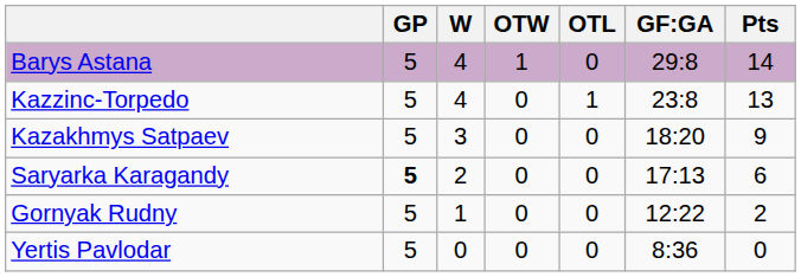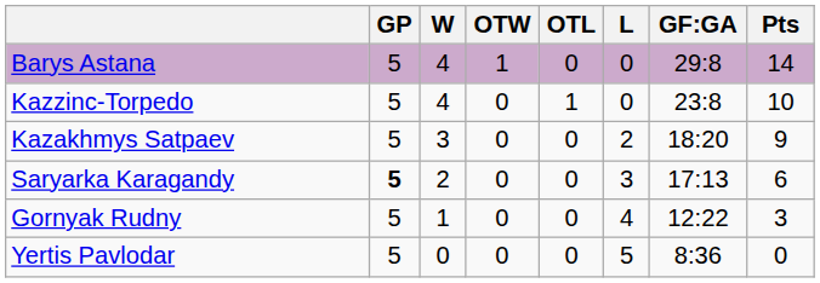+ column: L | 0 | 0 | 2 | 3 | 4 | 5
Kazzinc-Torpedo | Pts: 13 -> 10
Gornyak Rudny | Pts: 2 -> 3
